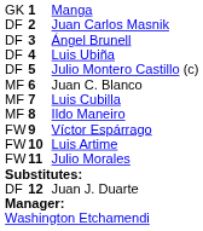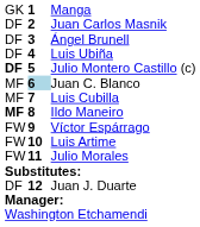Julio Montero Castillo (c) | column 1: normal -> bold
Juan C. Blanco | column 2: no background -> lightblue background
Ildo Maneiro | column 1: normal -> bold
